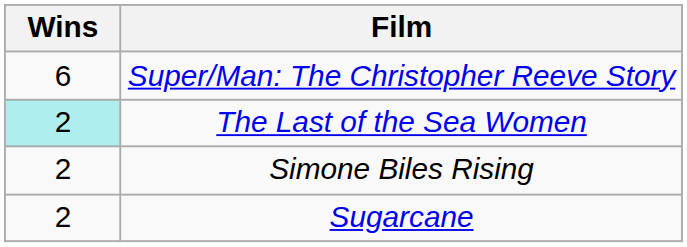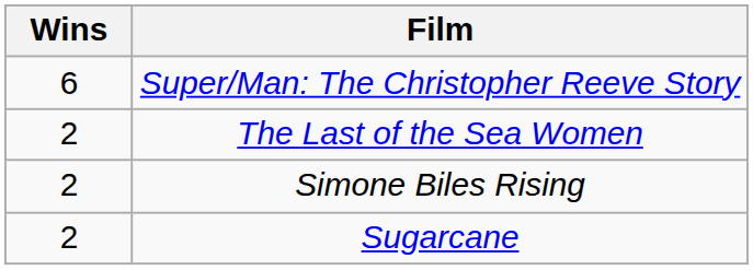The Last of the Sea Women | Wins: paleturquoise background -> no background
